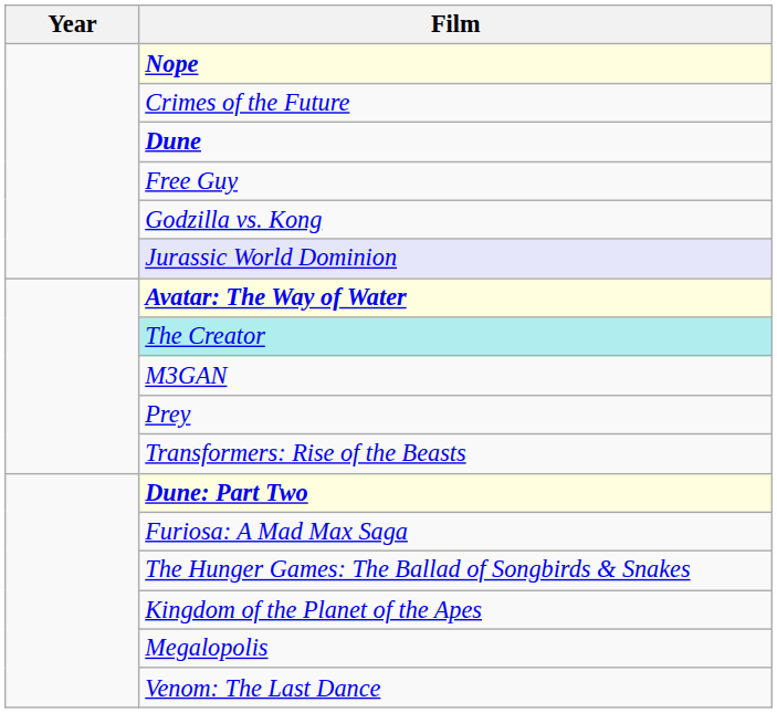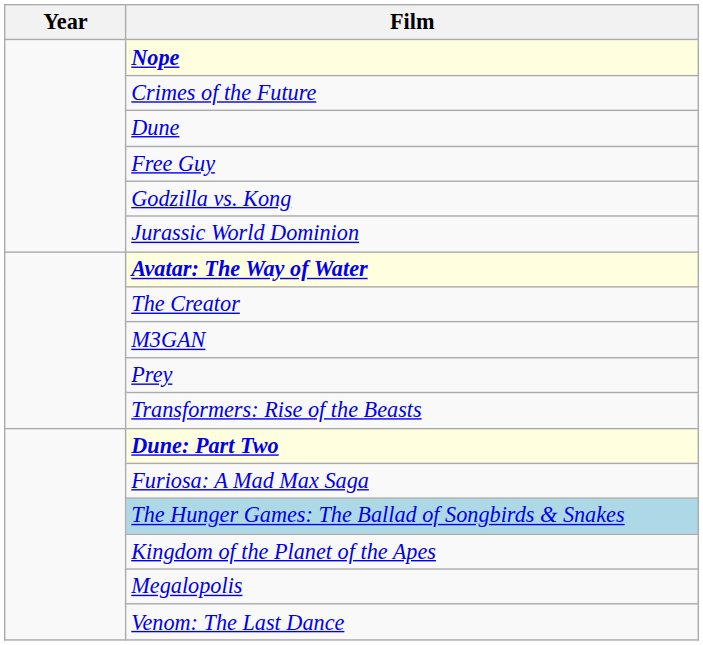Dune | Film: bold -> normal
Jurassic World Dominion | Film: lavender background -> no background
The Creator | Film: paleturquoise background -> no background
The Hunger Games: The Ballad of Songbirds & Snakes | Film: no background -> lightblue background
